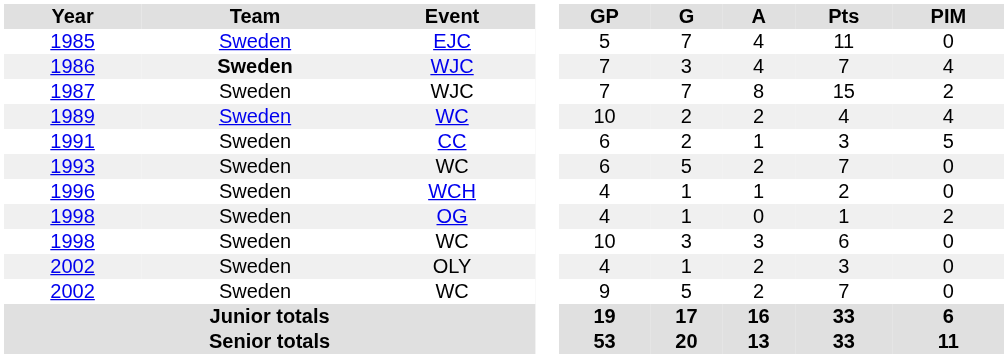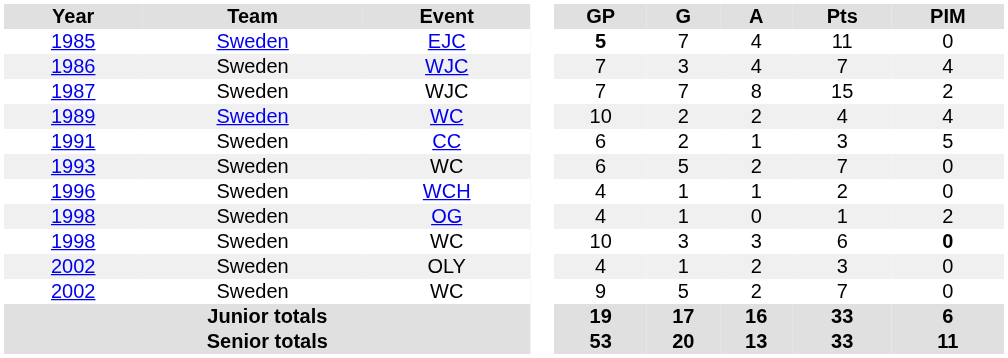1985 | GP: normal -> bold
1986 | Team: bold -> normal
1998 / WC | PIM: normal -> bold
